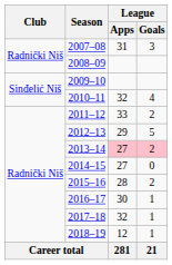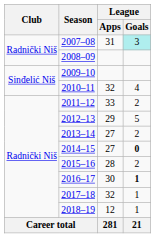2007–08 | League / Goals: no background -> paleturquoise background
2013–14 | League / Apps: pink background -> no background
2013–14 | League / Goals: pink background -> no background
2014–15 | League / Goals: normal -> bold
2016–17 | League / Goals: normal -> bold
